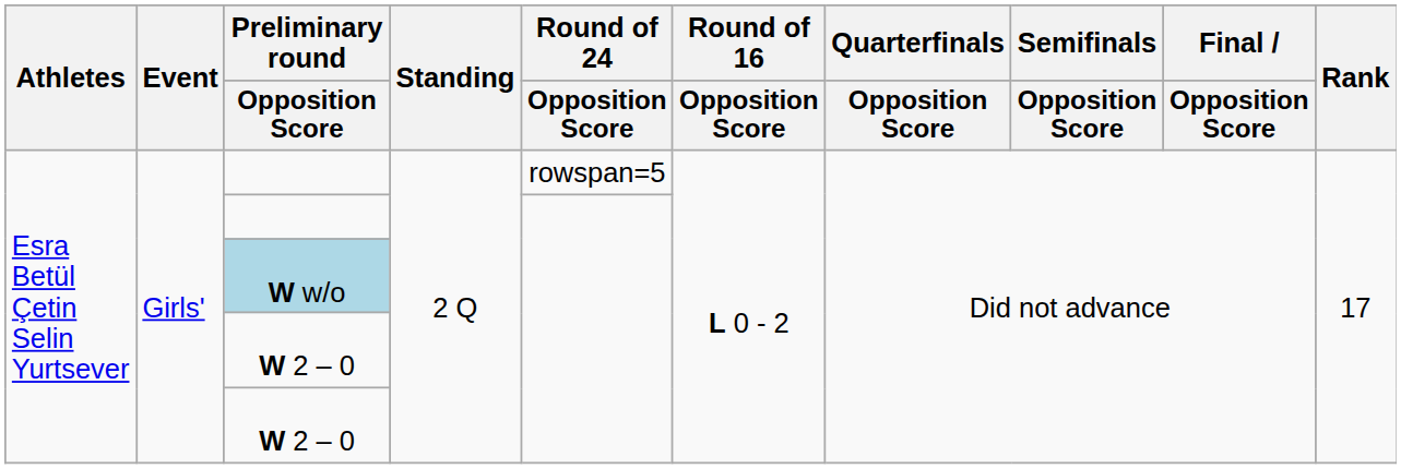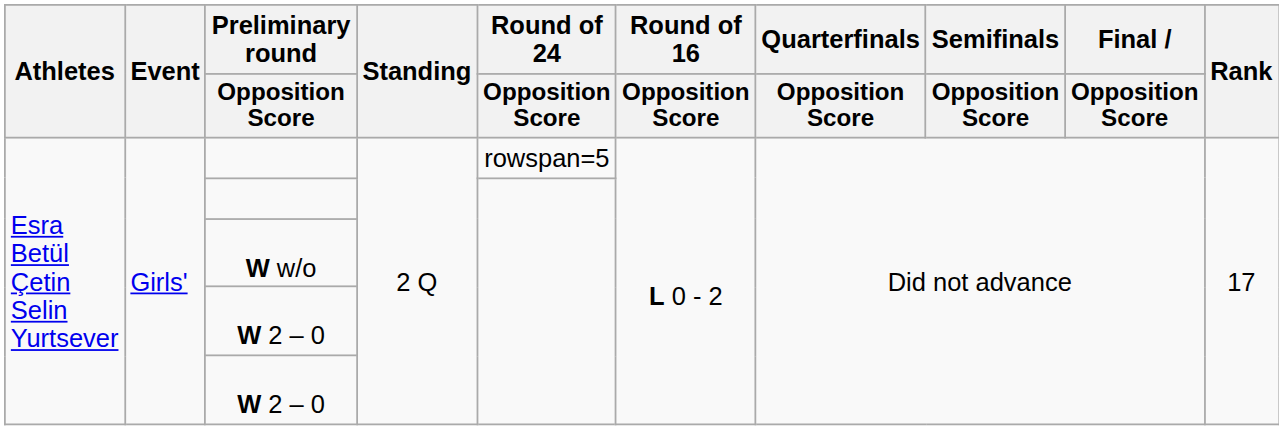W w/o | Preliminary round / Opposition Score: lightblue background -> no background
